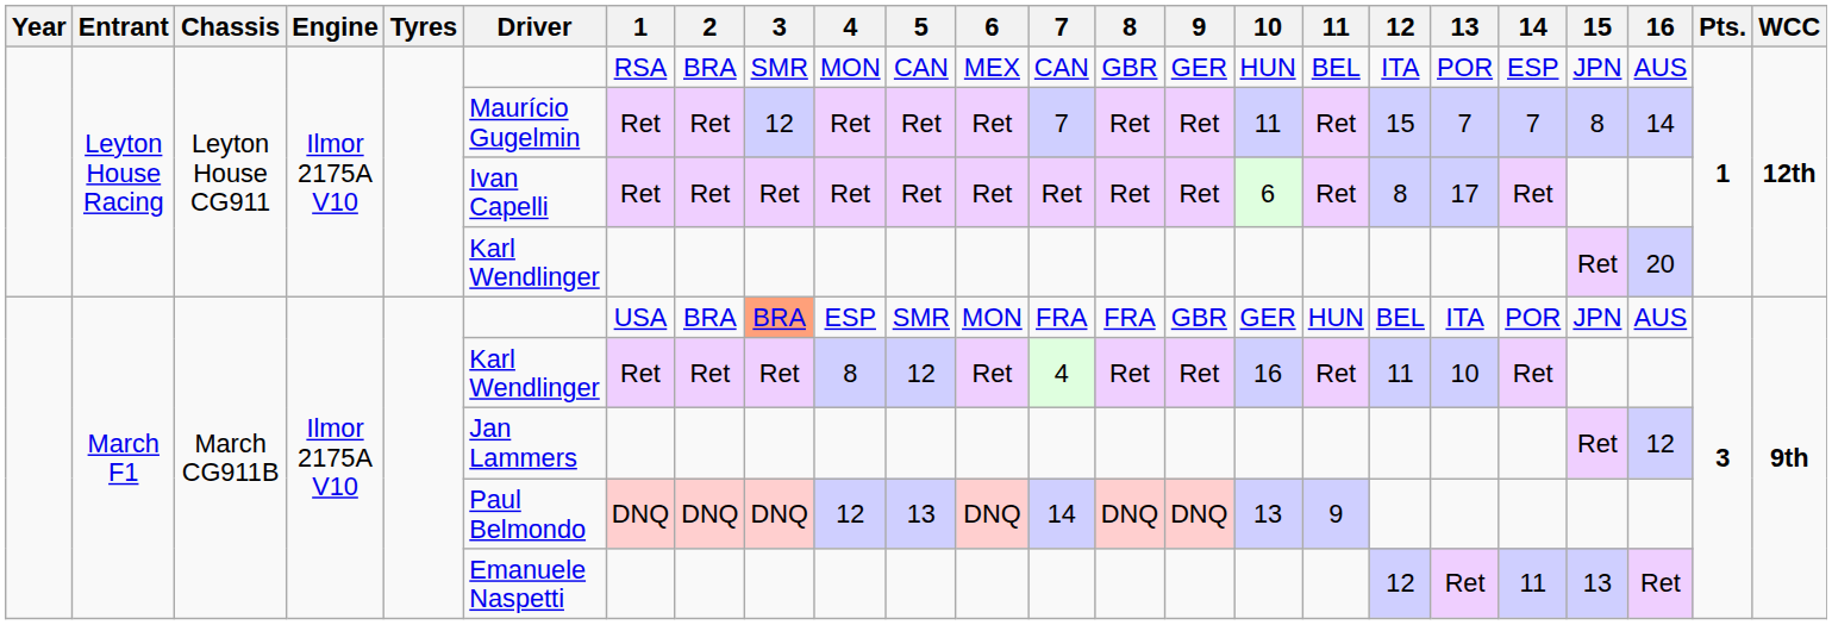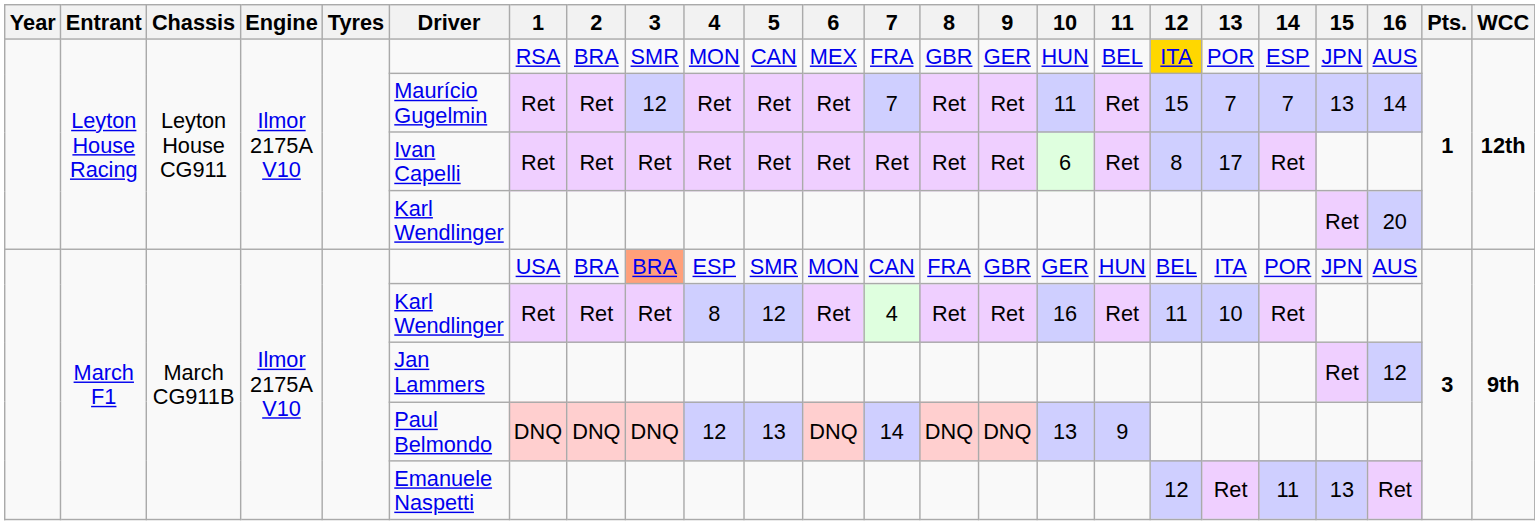row 2 | 7: CAN -> FRA
row 2 | 12: no background -> gold background
row 3 | 15: 8 -> 13
row 6 | 7: FRA -> CAN
